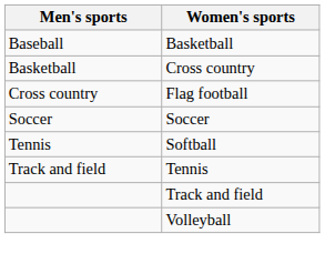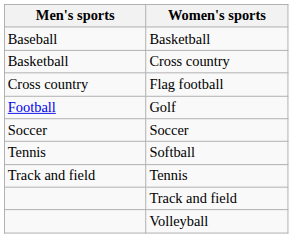+ row: Football | Golf
